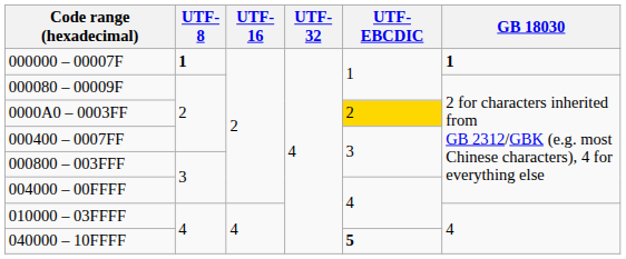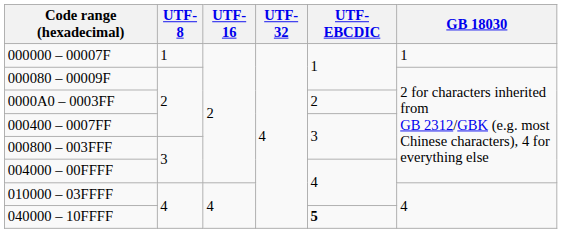000000 – 00007F | UTF-8: bold -> normal
000000 – 00007F | GB 18030: bold -> normal
0000A0 – 0003FF | UTF-EBCDIC: gold background -> no background
